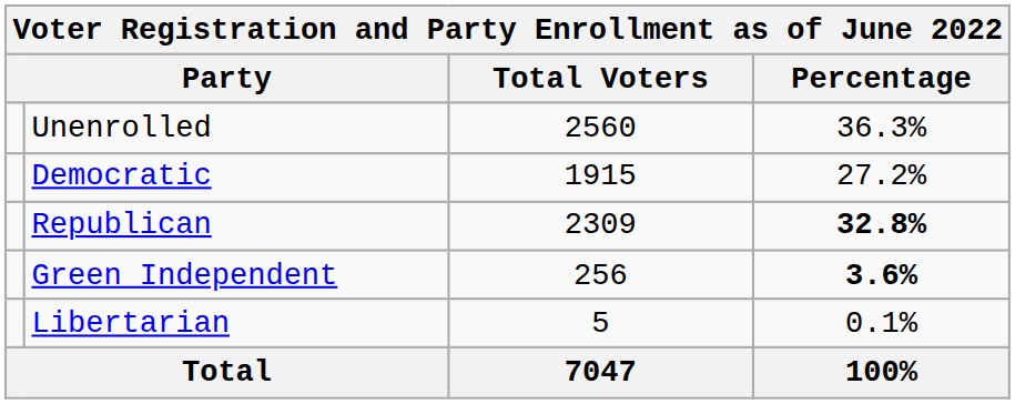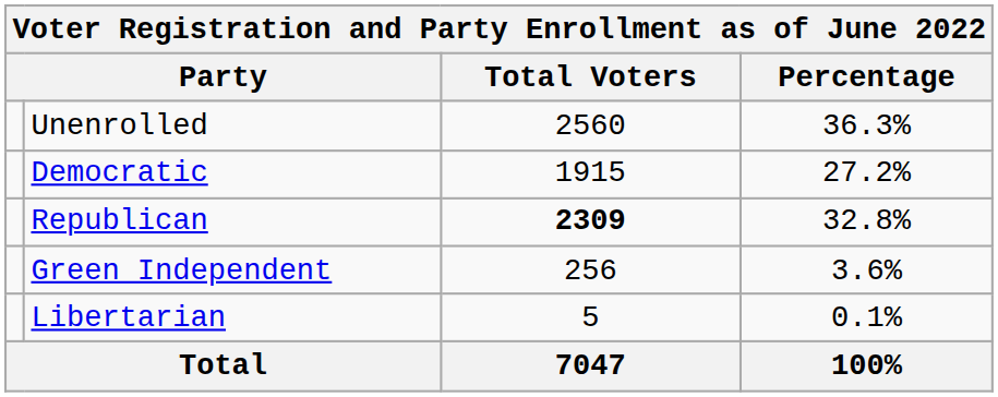Republican | Total Voters: normal -> bold
Republican | Percentage: bold -> normal
Green Independent | Percentage: bold -> normal
